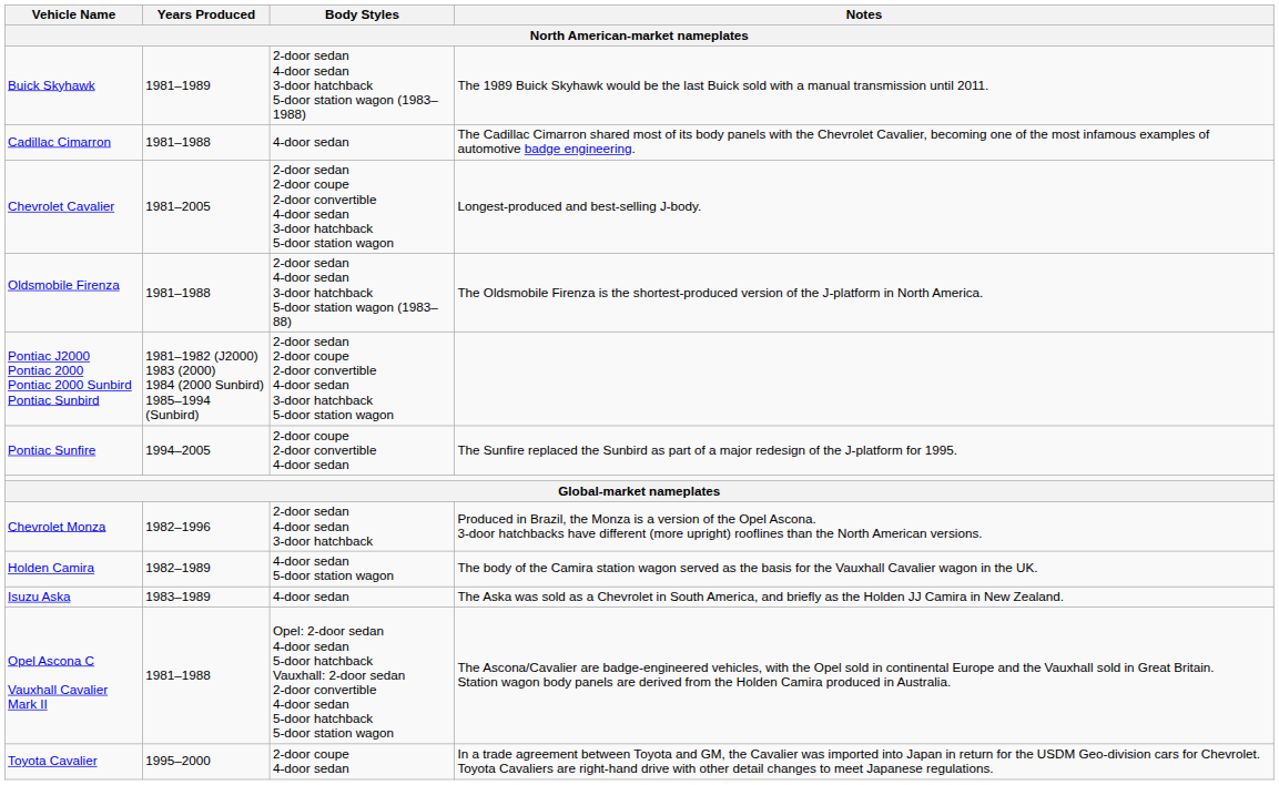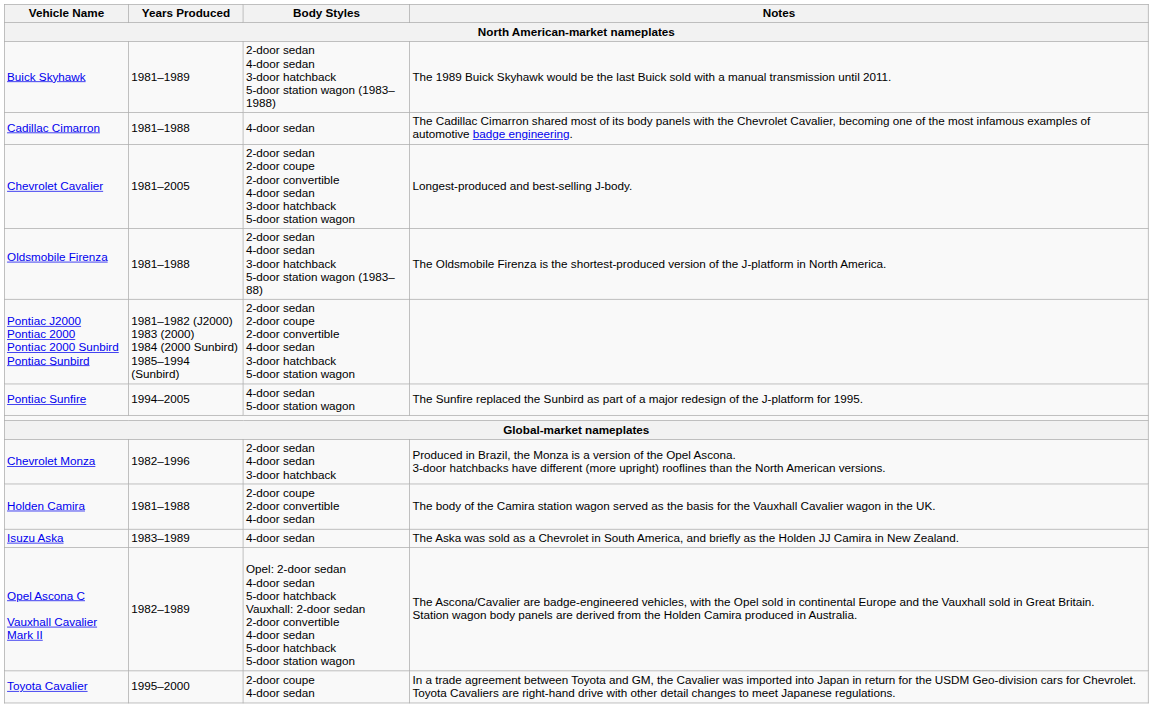Pontiac Sunfire | Body Styles: 2-door coupe 2-door convertible 4-door sedan -> 4-door sedan 5-door station wagon
Holden Camira | Years Produced: 1982–1989 -> 1981–1988
Holden Camira | Body Styles: 4-door sedan 5-door station wagon -> 2-door coupe 2-door convertible 4-door sedan
Opel Ascona C Vauxhall Cavalier Mark II | Years Produced: 1981–1988 -> 1982–1989
